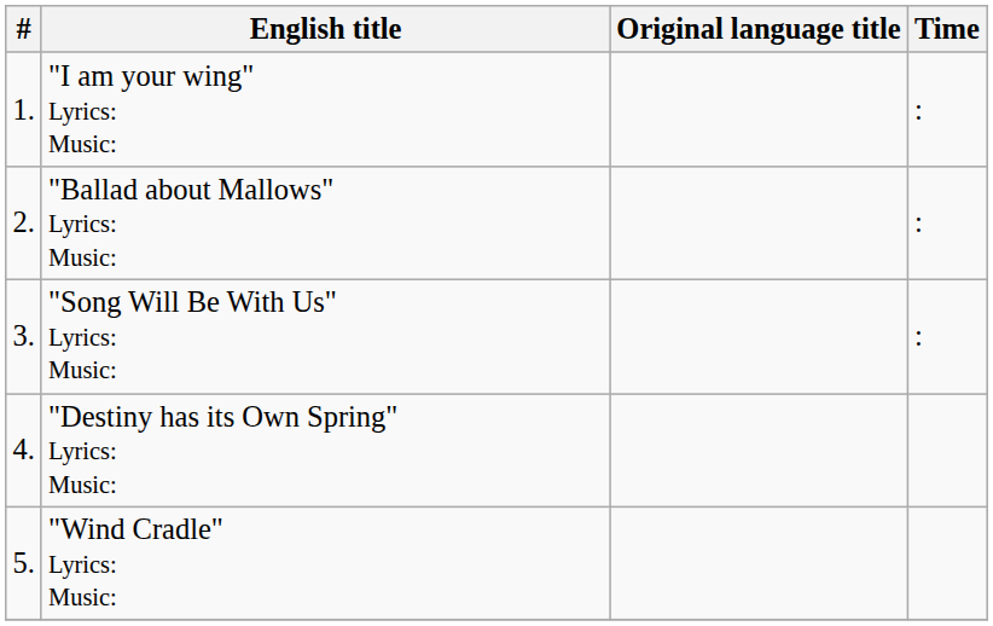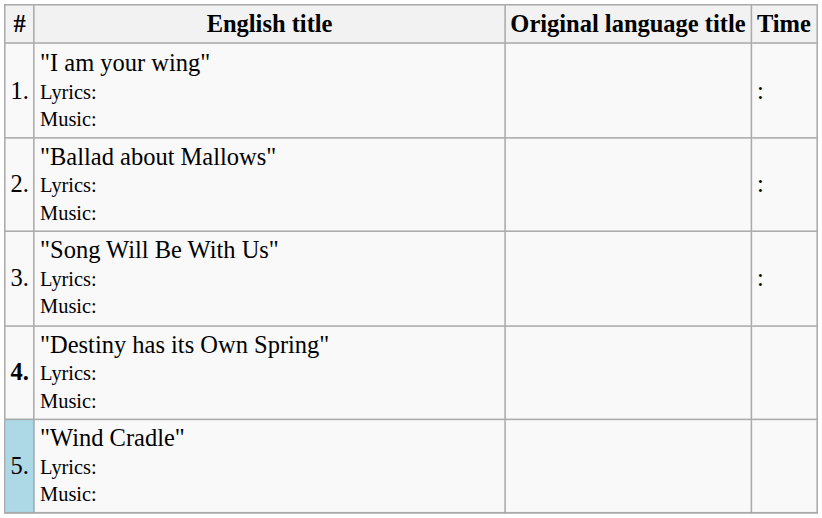"Destiny has its Own Spring" Lyrics: Music: | #: normal -> bold
"Wind Cradle" Lyrics: Music: | #: no background -> lightblue background
